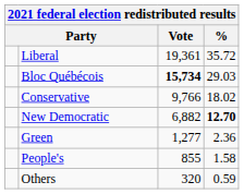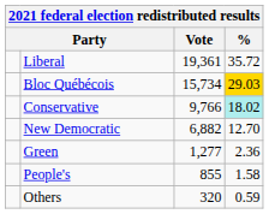Bloc Québécois | Vote: bold -> normal
Bloc Québécois | %: no background -> gold background
Conservative | %: no background -> paleturquoise background
New Democratic | %: bold -> normal
